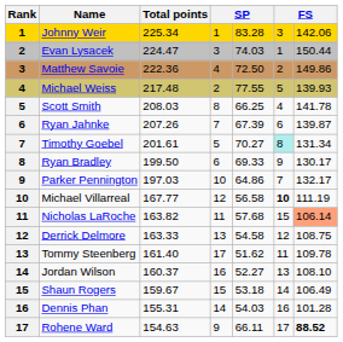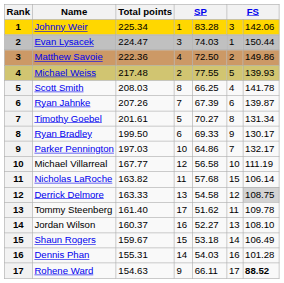Timothy Goebel | column 6: paleturquoise background -> no background
Michael Villarreal | column 6: bold -> normal
Nicholas LaRoche | column 7: lightsalmon background -> no background
Derrick Delmore | column 7: no background -> lightgrey background
